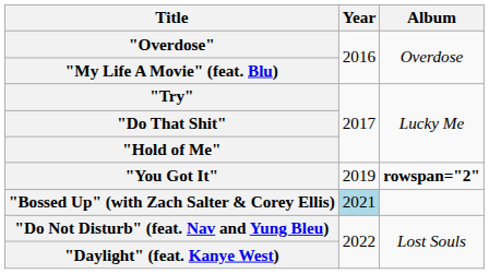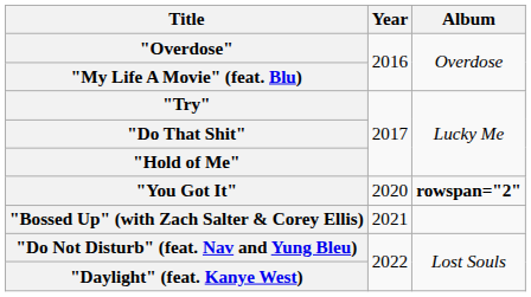"You Got It" | Year: 2019 -> 2020
"Bossed Up" (with Zach Salter & Corey Ellis) | Year: lightblue background -> no background
